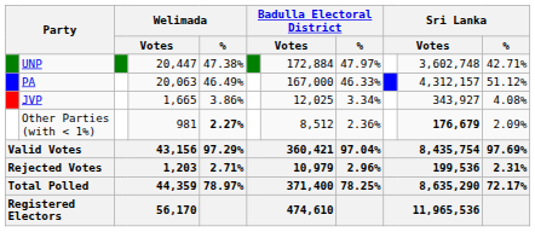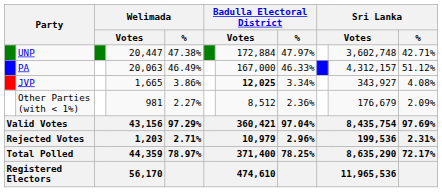JVP | column 7: normal -> bold
Other Parties (with < 1%) | Welimada / %: bold -> normal
Other Parties (with < 1%) | column 10: bold -> normal
